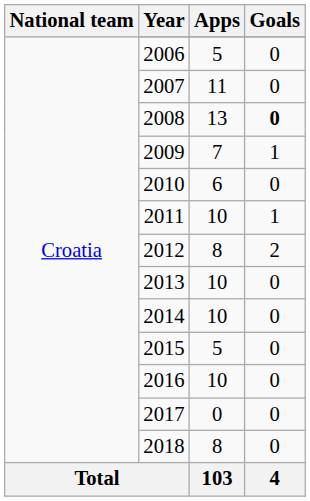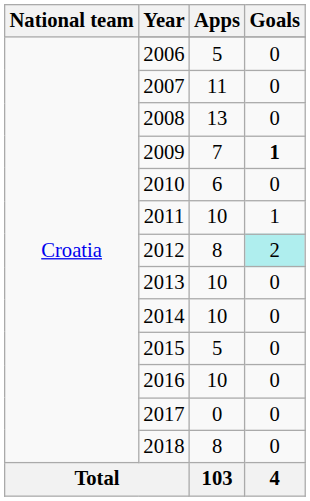2008 | Goals: bold -> normal
2009 | Goals: normal -> bold
2012 | Goals: no background -> paleturquoise background
